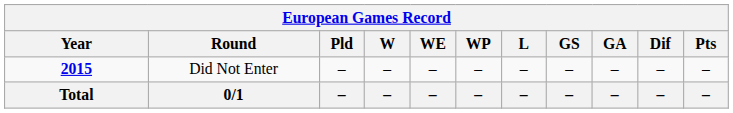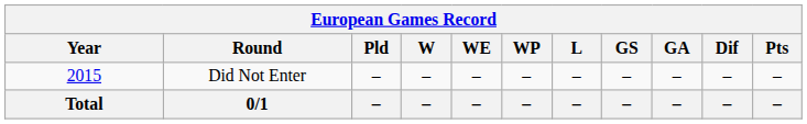Did Not Enter | Year: bold -> normal
